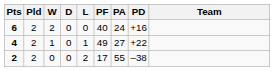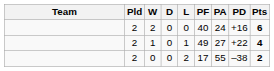columns swapped: Team <-> Pts
